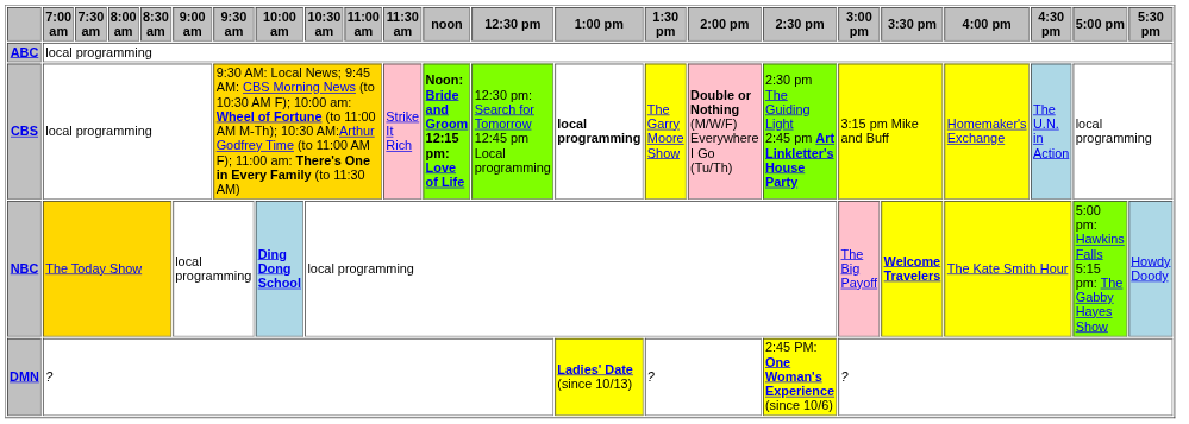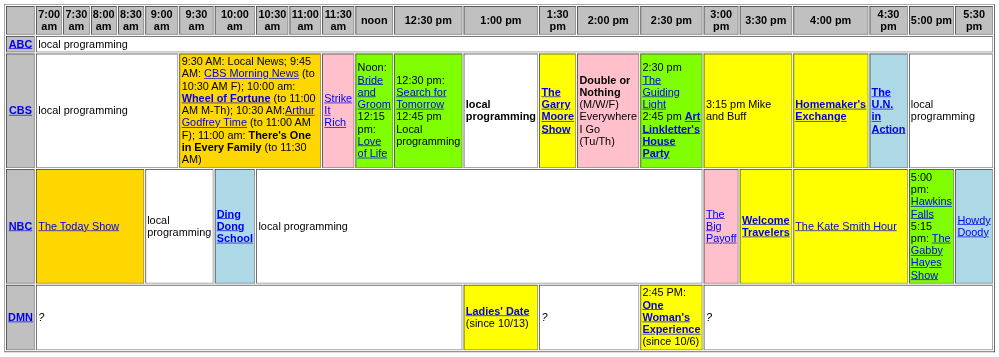CBS | noon: bold -> normal
CBS | 1:30 pm: normal -> bold
CBS | 4:00 pm: normal -> bold
CBS | 4:30 pm: normal -> bold
